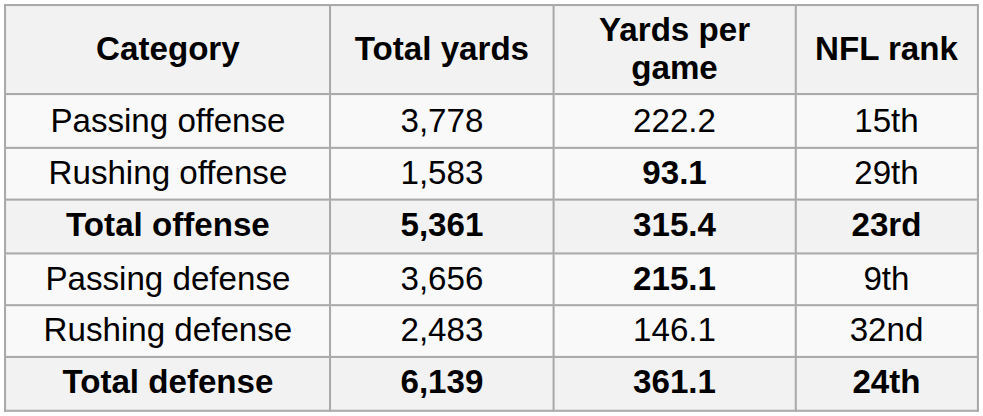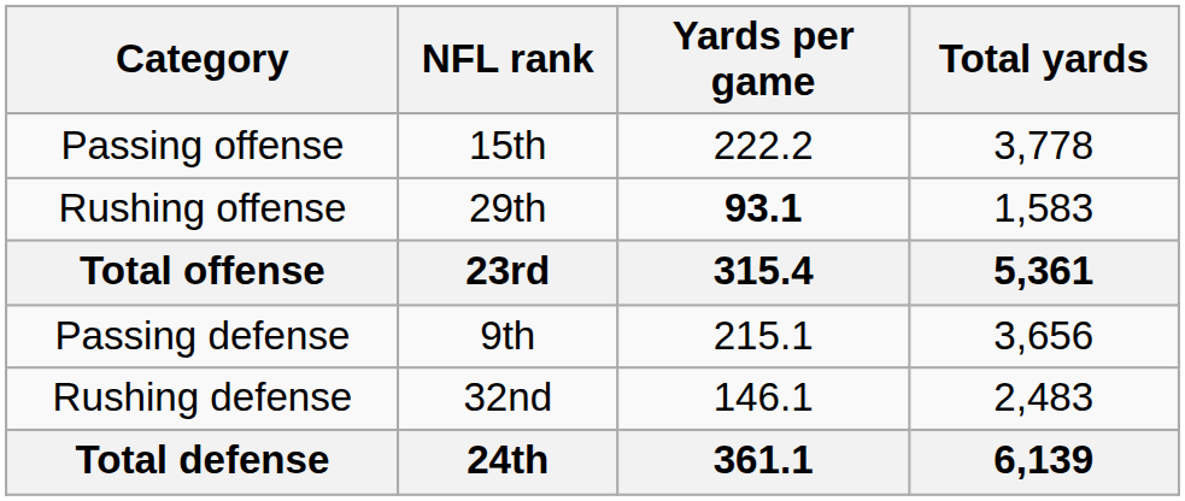columns swapped: Total yards <-> NFL rank
Passing defense | Yards per game: bold -> normal
